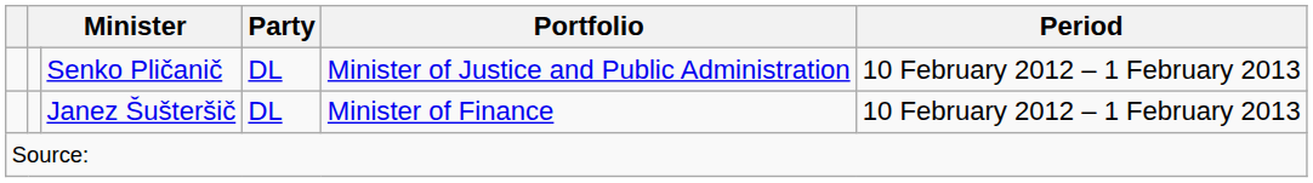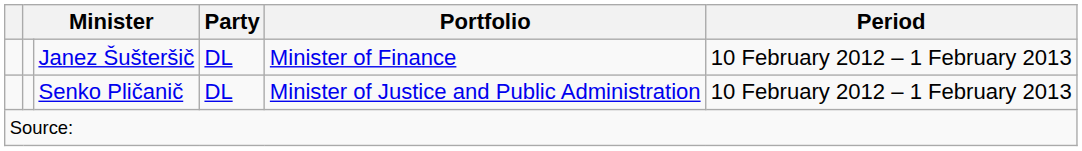rows swapped: Janez Šušteršič <-> Senko Pličanič
